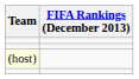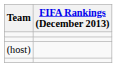row 4 | Team: lightyellow background -> no background
